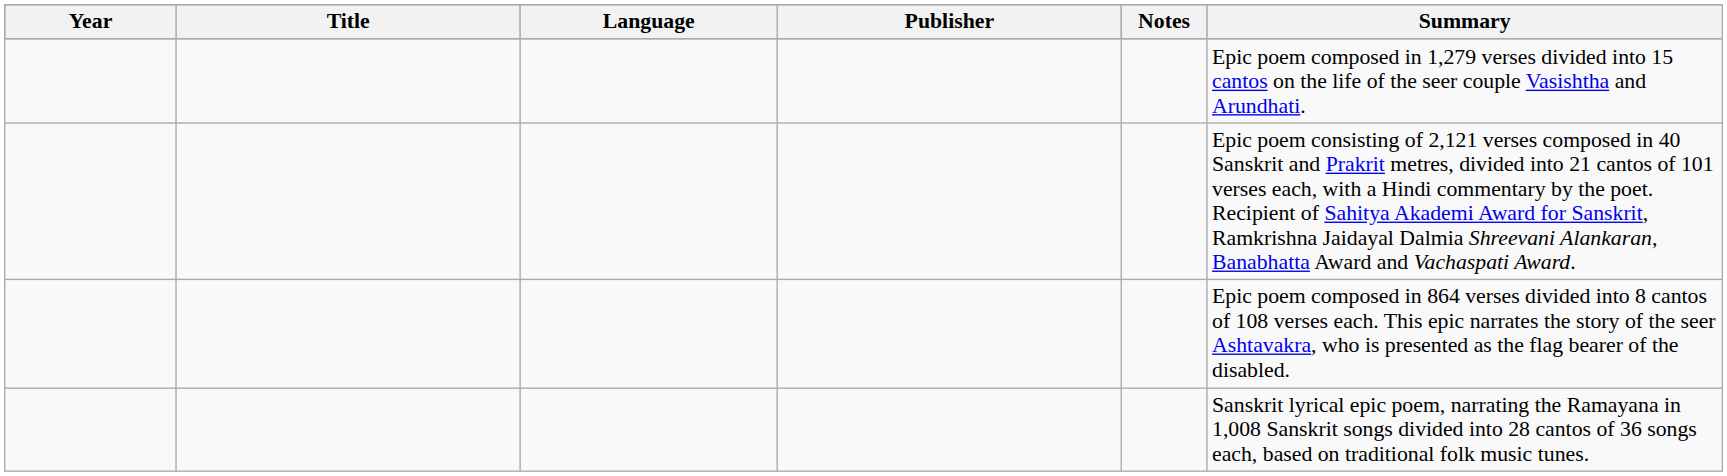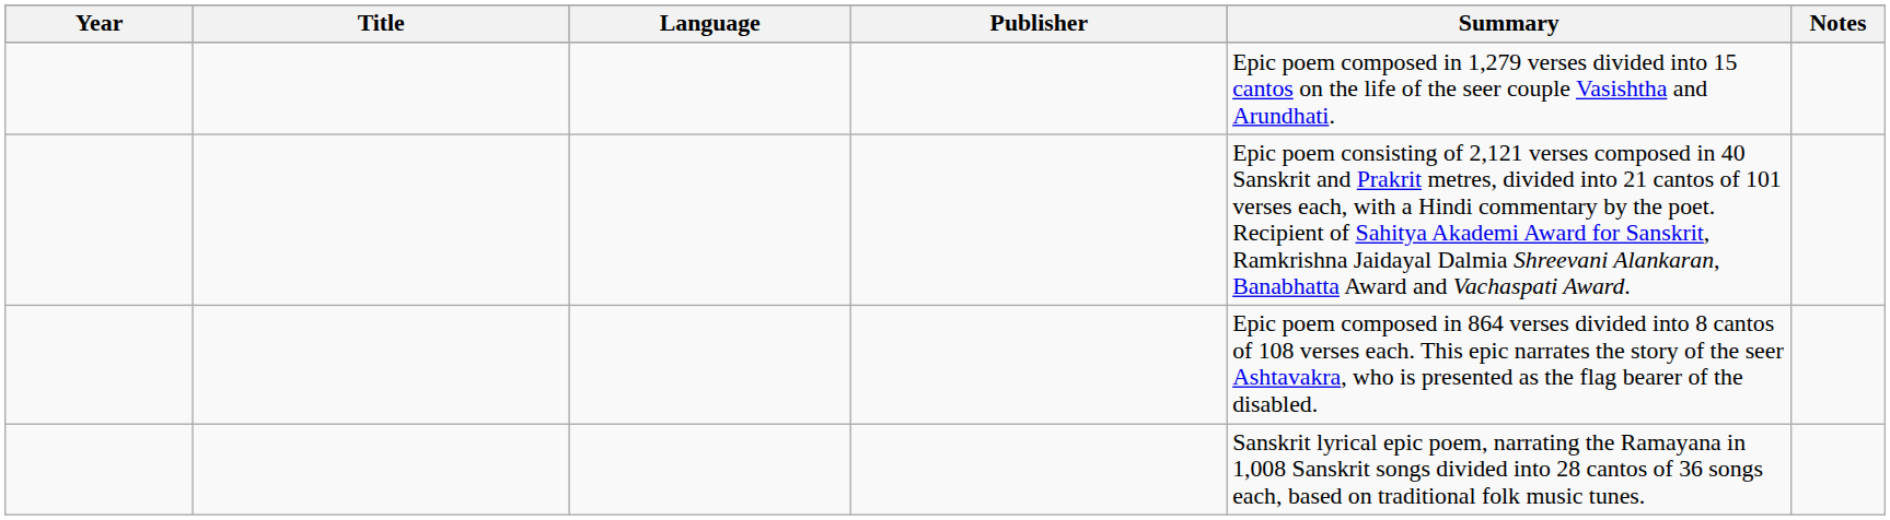columns swapped: Summary <-> Notes
